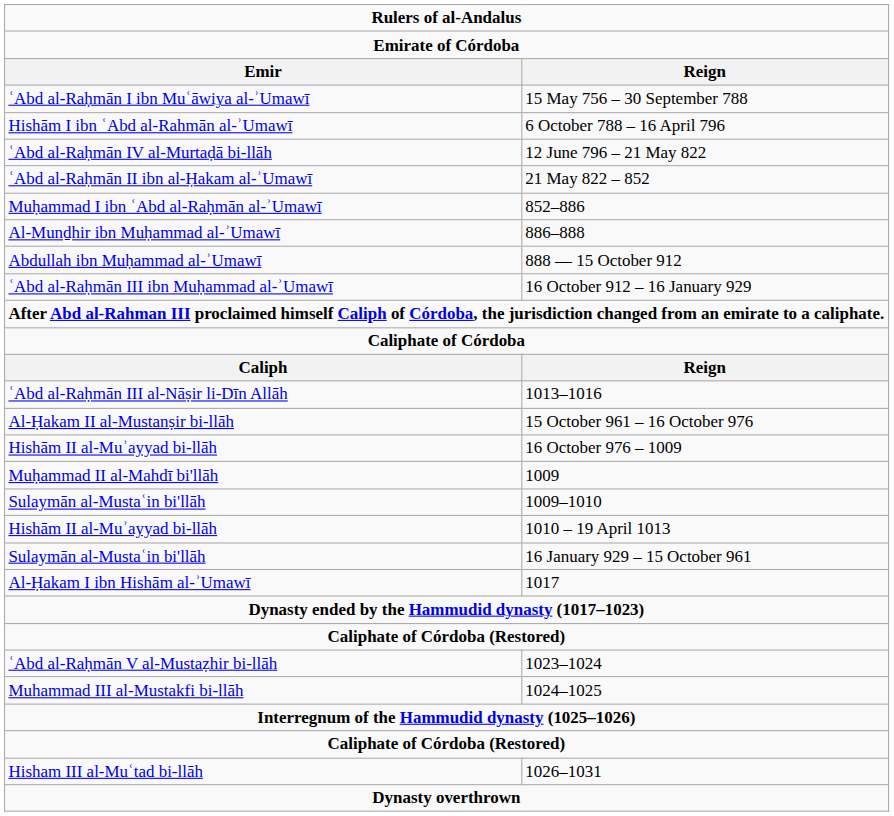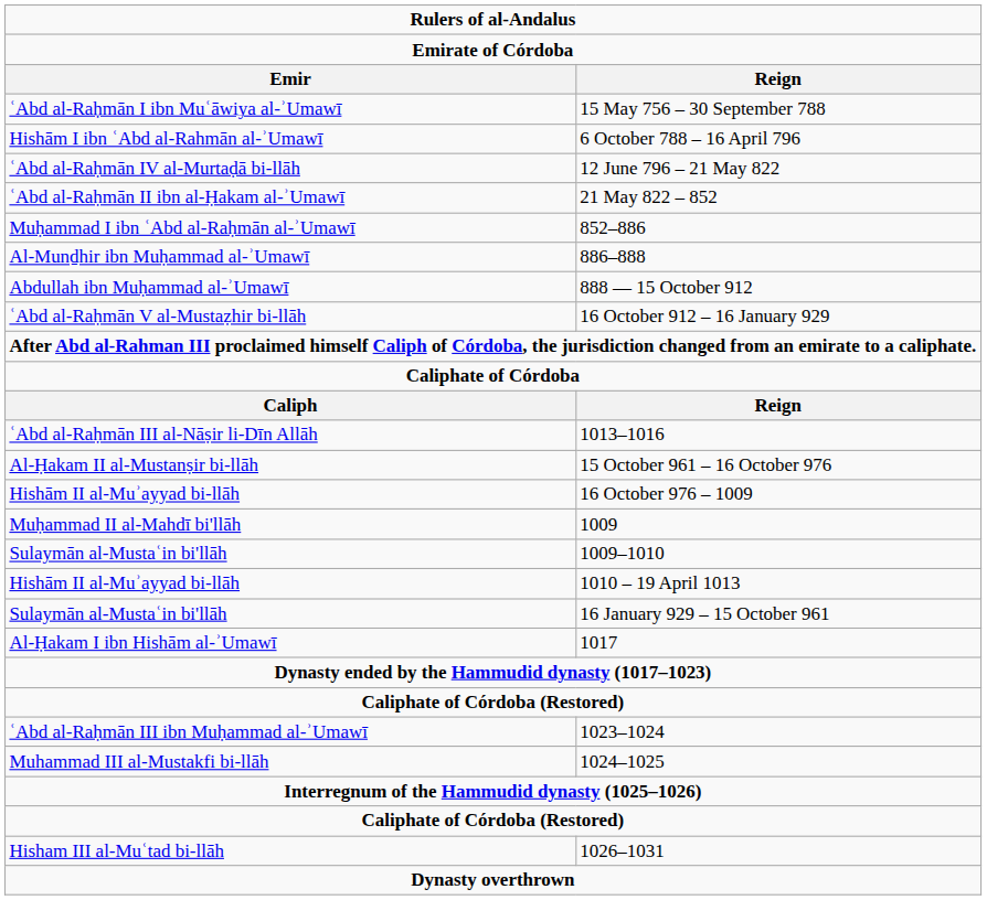row 11 | column 1: ʿAbd al-Raḥmān III ibn Muḥammad al-ʾUmawī -> ʿAbd al-Raḥmān V al-Mustaẓhir bi-llāh
row 25 | column 1: ʿAbd al-Raḥmān V al-Mustaẓhir bi-llāh -> ʿAbd al-Raḥmān III ibn Muḥammad al-ʾUmawī
